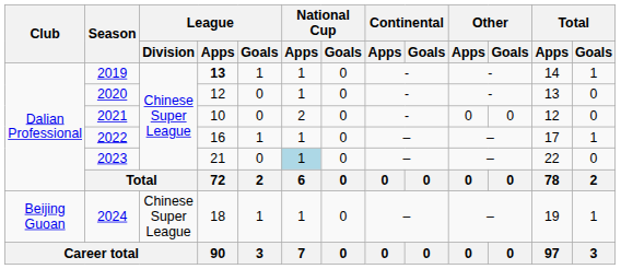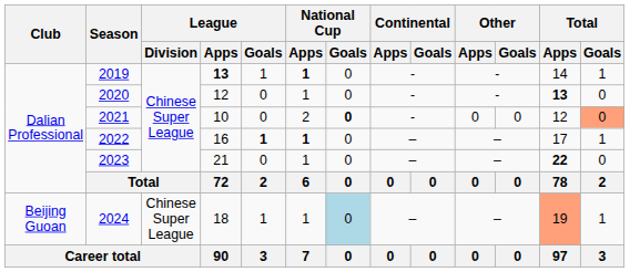2019 | National Cup / Apps: normal -> bold
2020 | Total / Apps: normal -> bold
2021 | National Cup / Goals: normal -> bold
2021 | Total / Goals: no background -> lightsalmon background
2022 | League / Goals: normal -> bold
2022 | National Cup / Apps: normal -> bold
2023 | National Cup / Apps: lightblue background -> no background
2023 | Total / Apps: normal -> bold
2024 | National Cup / Goals: no background -> lightblue background
2024 | Total / Apps: no background -> lightsalmon background
